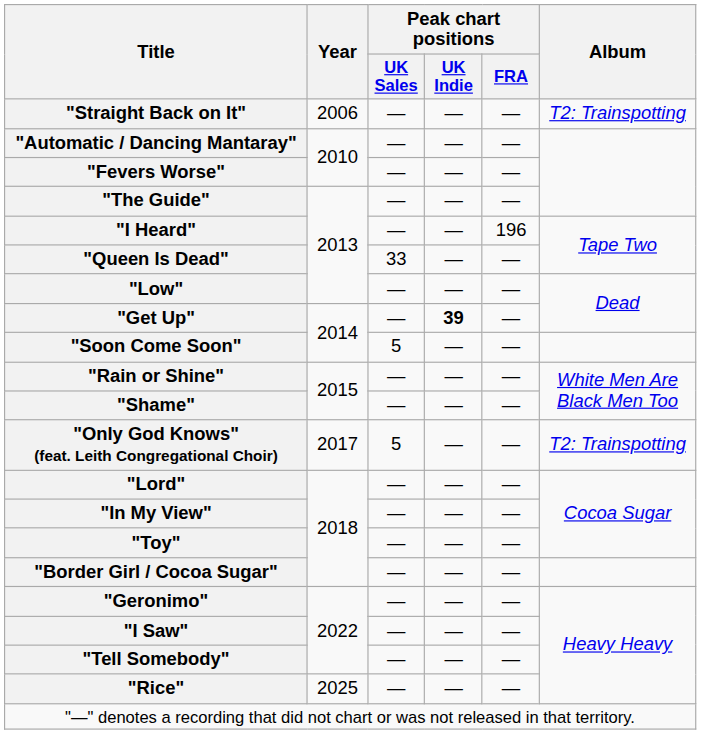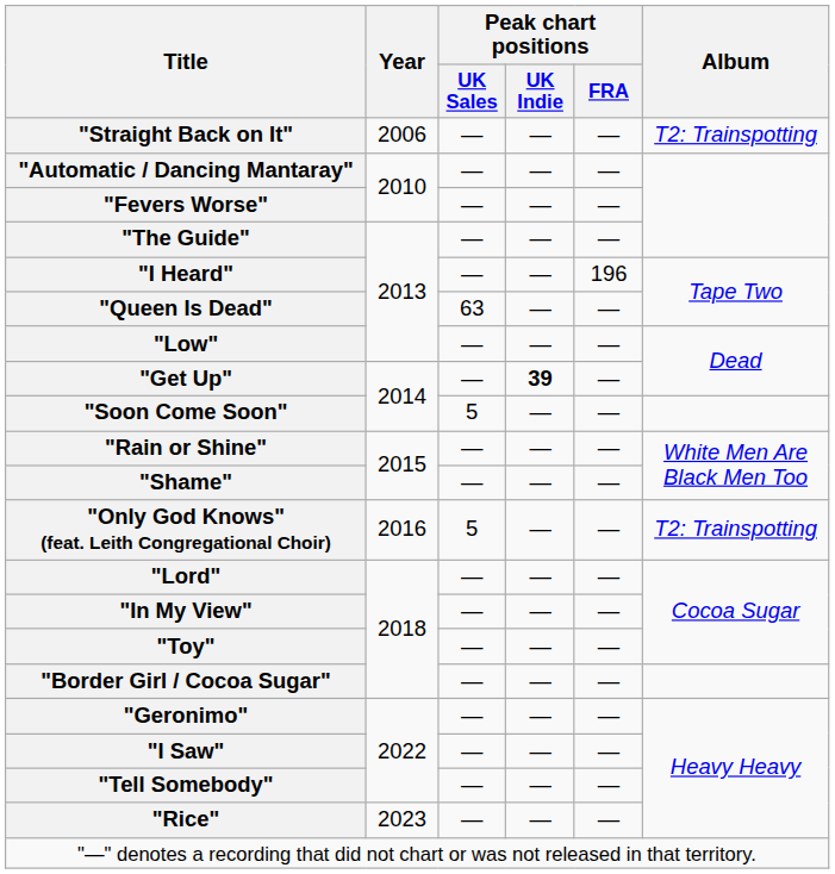"Queen Is Dead" | Peak chart positions / UK Sales: 33 -> 63
"Only God Knows" (feat. Leith Congregational Choir) | Year: 2017 -> 2016
"Rice" | Year: 2025 -> 2023
